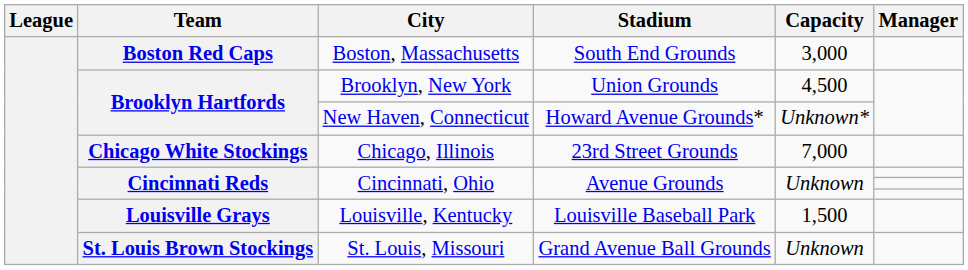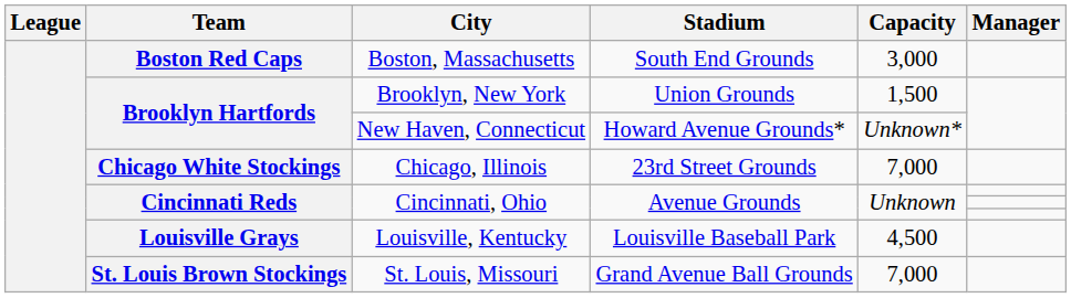Brooklyn, New York | Capacity: 4,500 -> 1,500
Louisville, Kentucky | Capacity: 1,500 -> 4,500
St. Louis, Missouri | Capacity: Unknown -> 7,000
